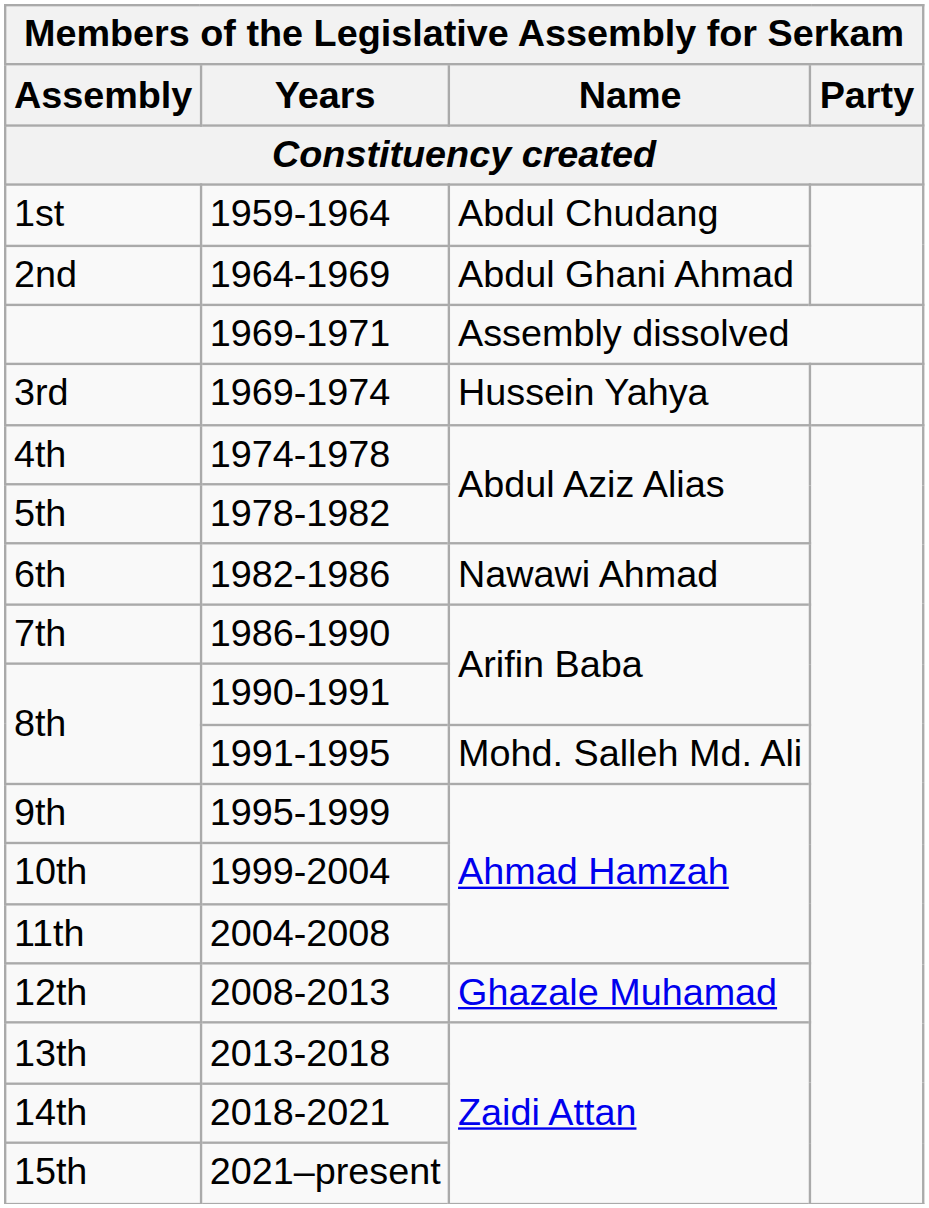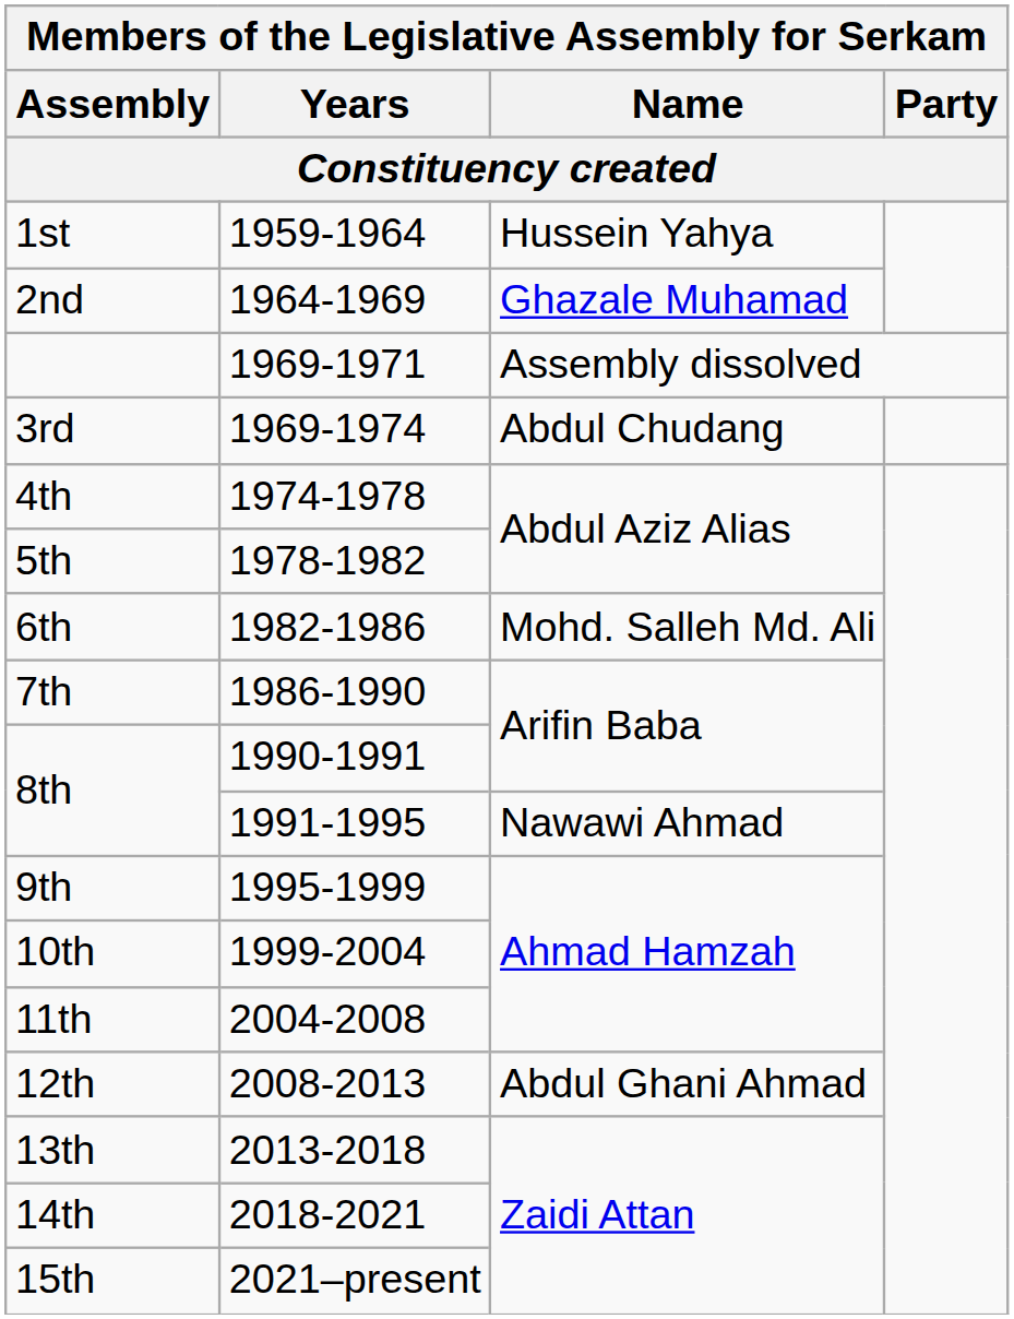1st | Name: Abdul Chudang -> Hussein Yahya
2nd | Name: Abdul Ghani Ahmad -> Ghazale Muhamad
3rd | Name: Hussein Yahya -> Abdul Chudang
6th | Name: Nawawi Ahmad -> Mohd. Salleh Md. Ali
8th / 1991-1995 | Name: Mohd. Salleh Md. Ali -> Nawawi Ahmad
12th | Name: Ghazale Muhamad -> Abdul Ghani Ahmad
